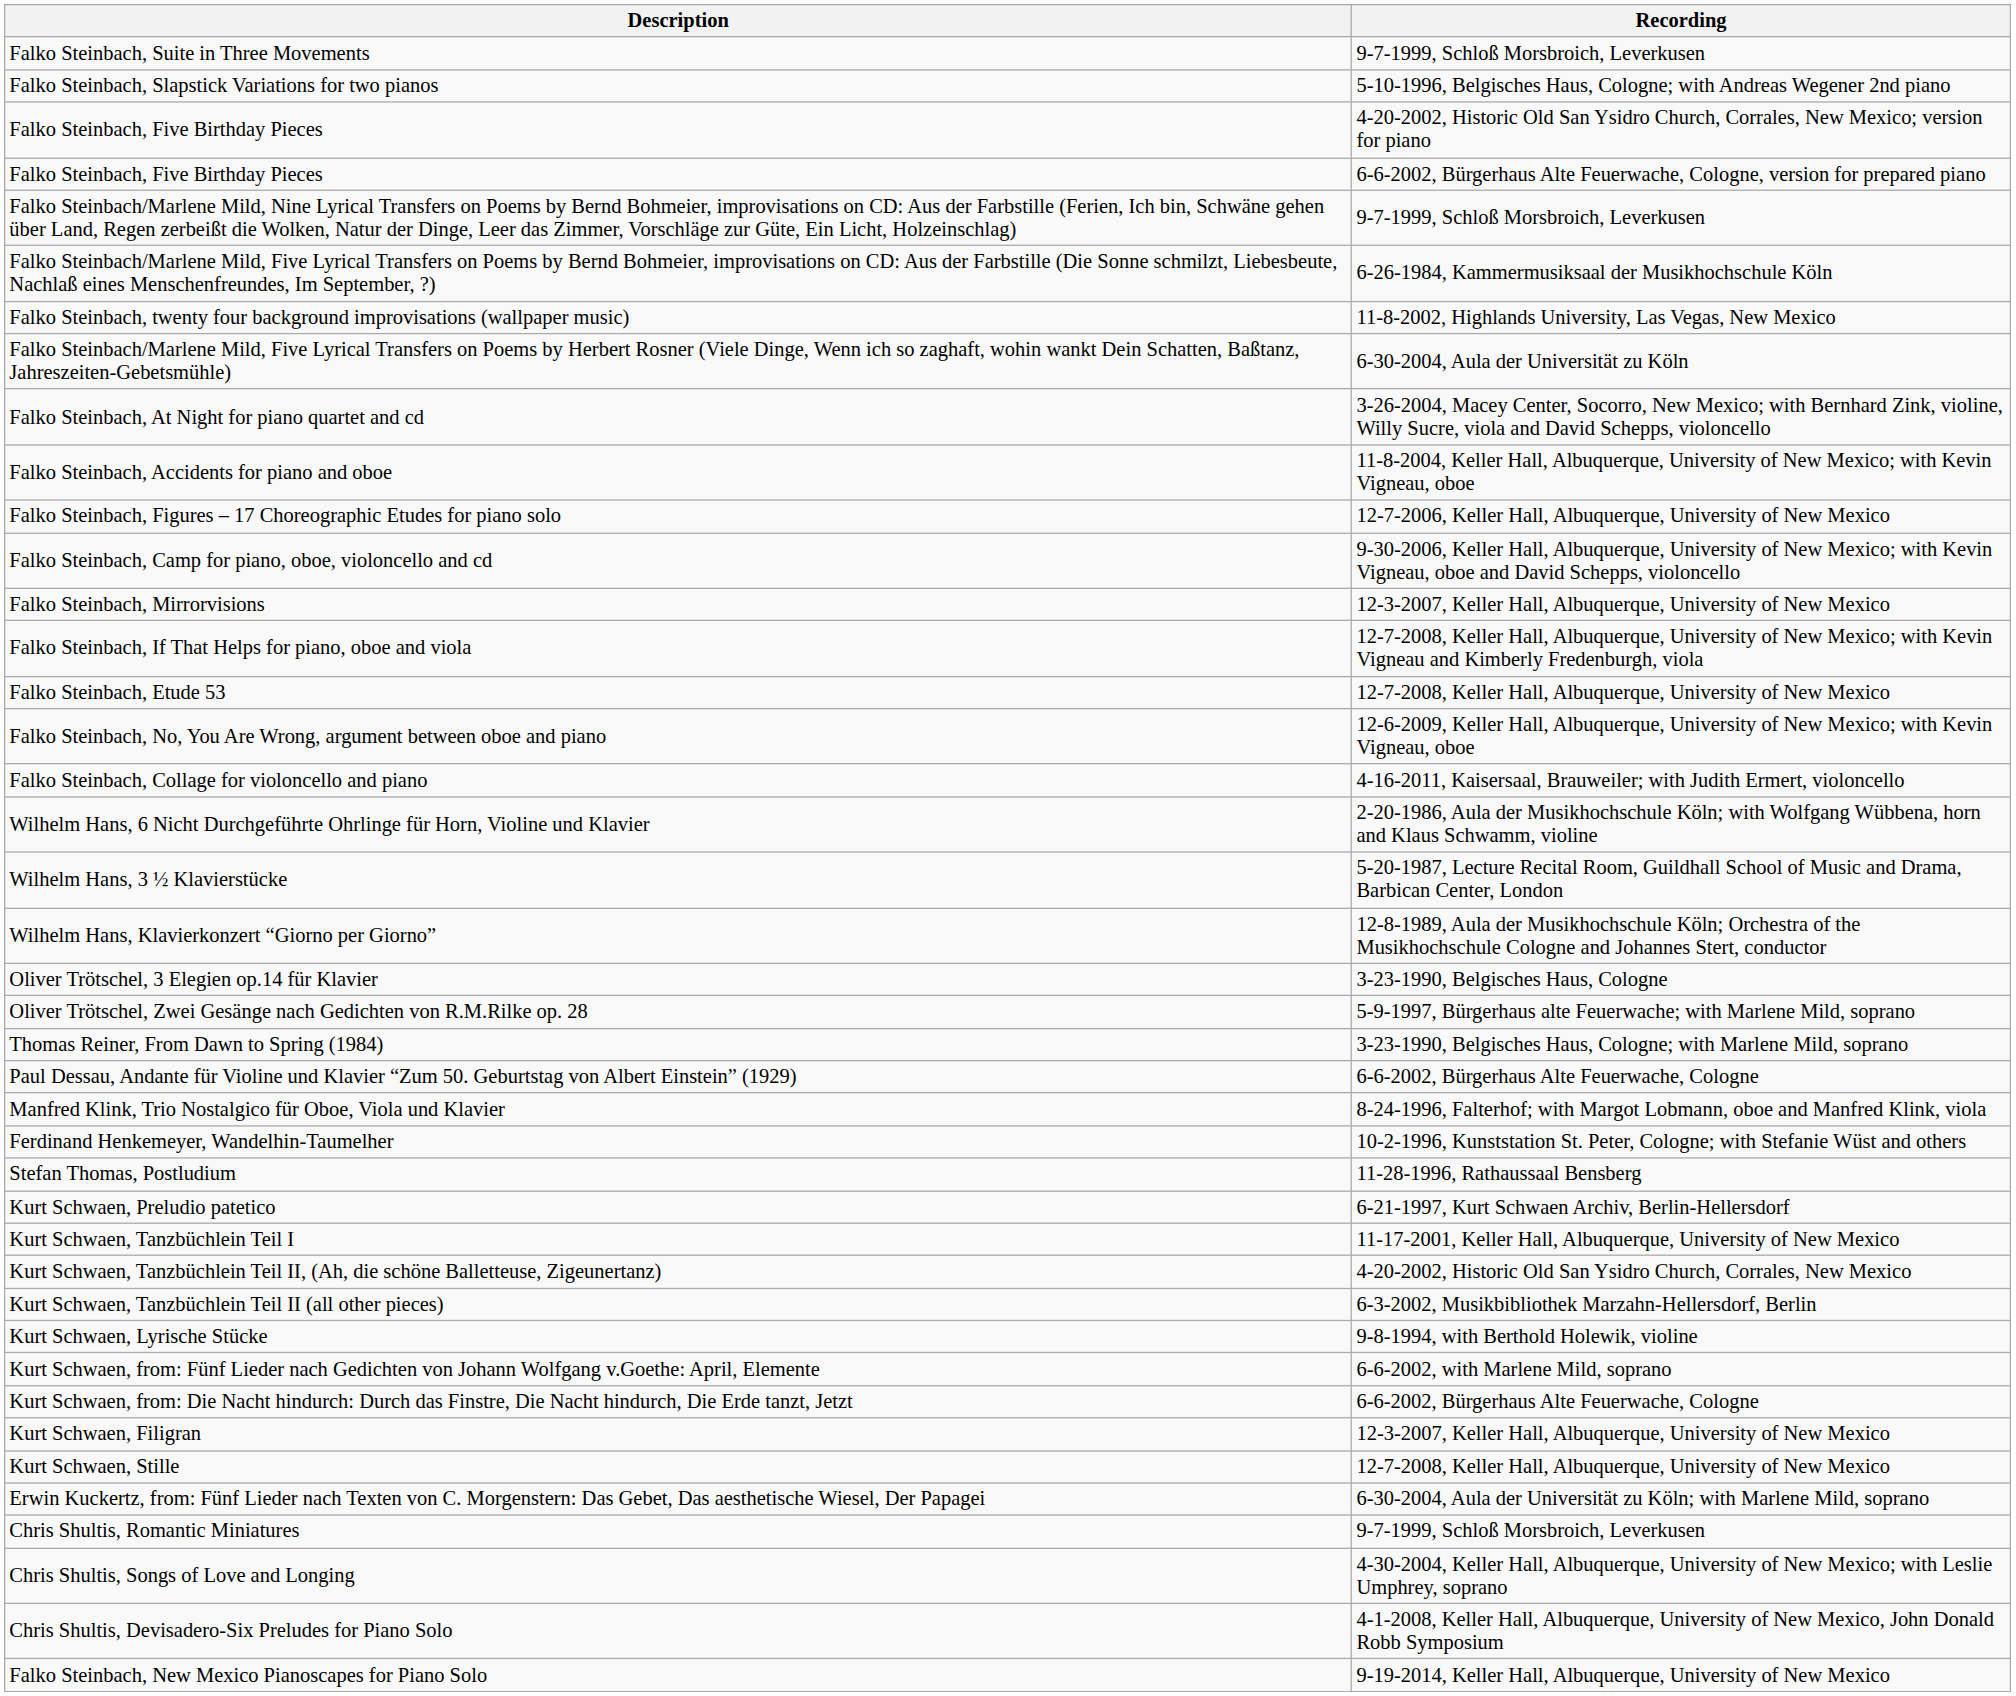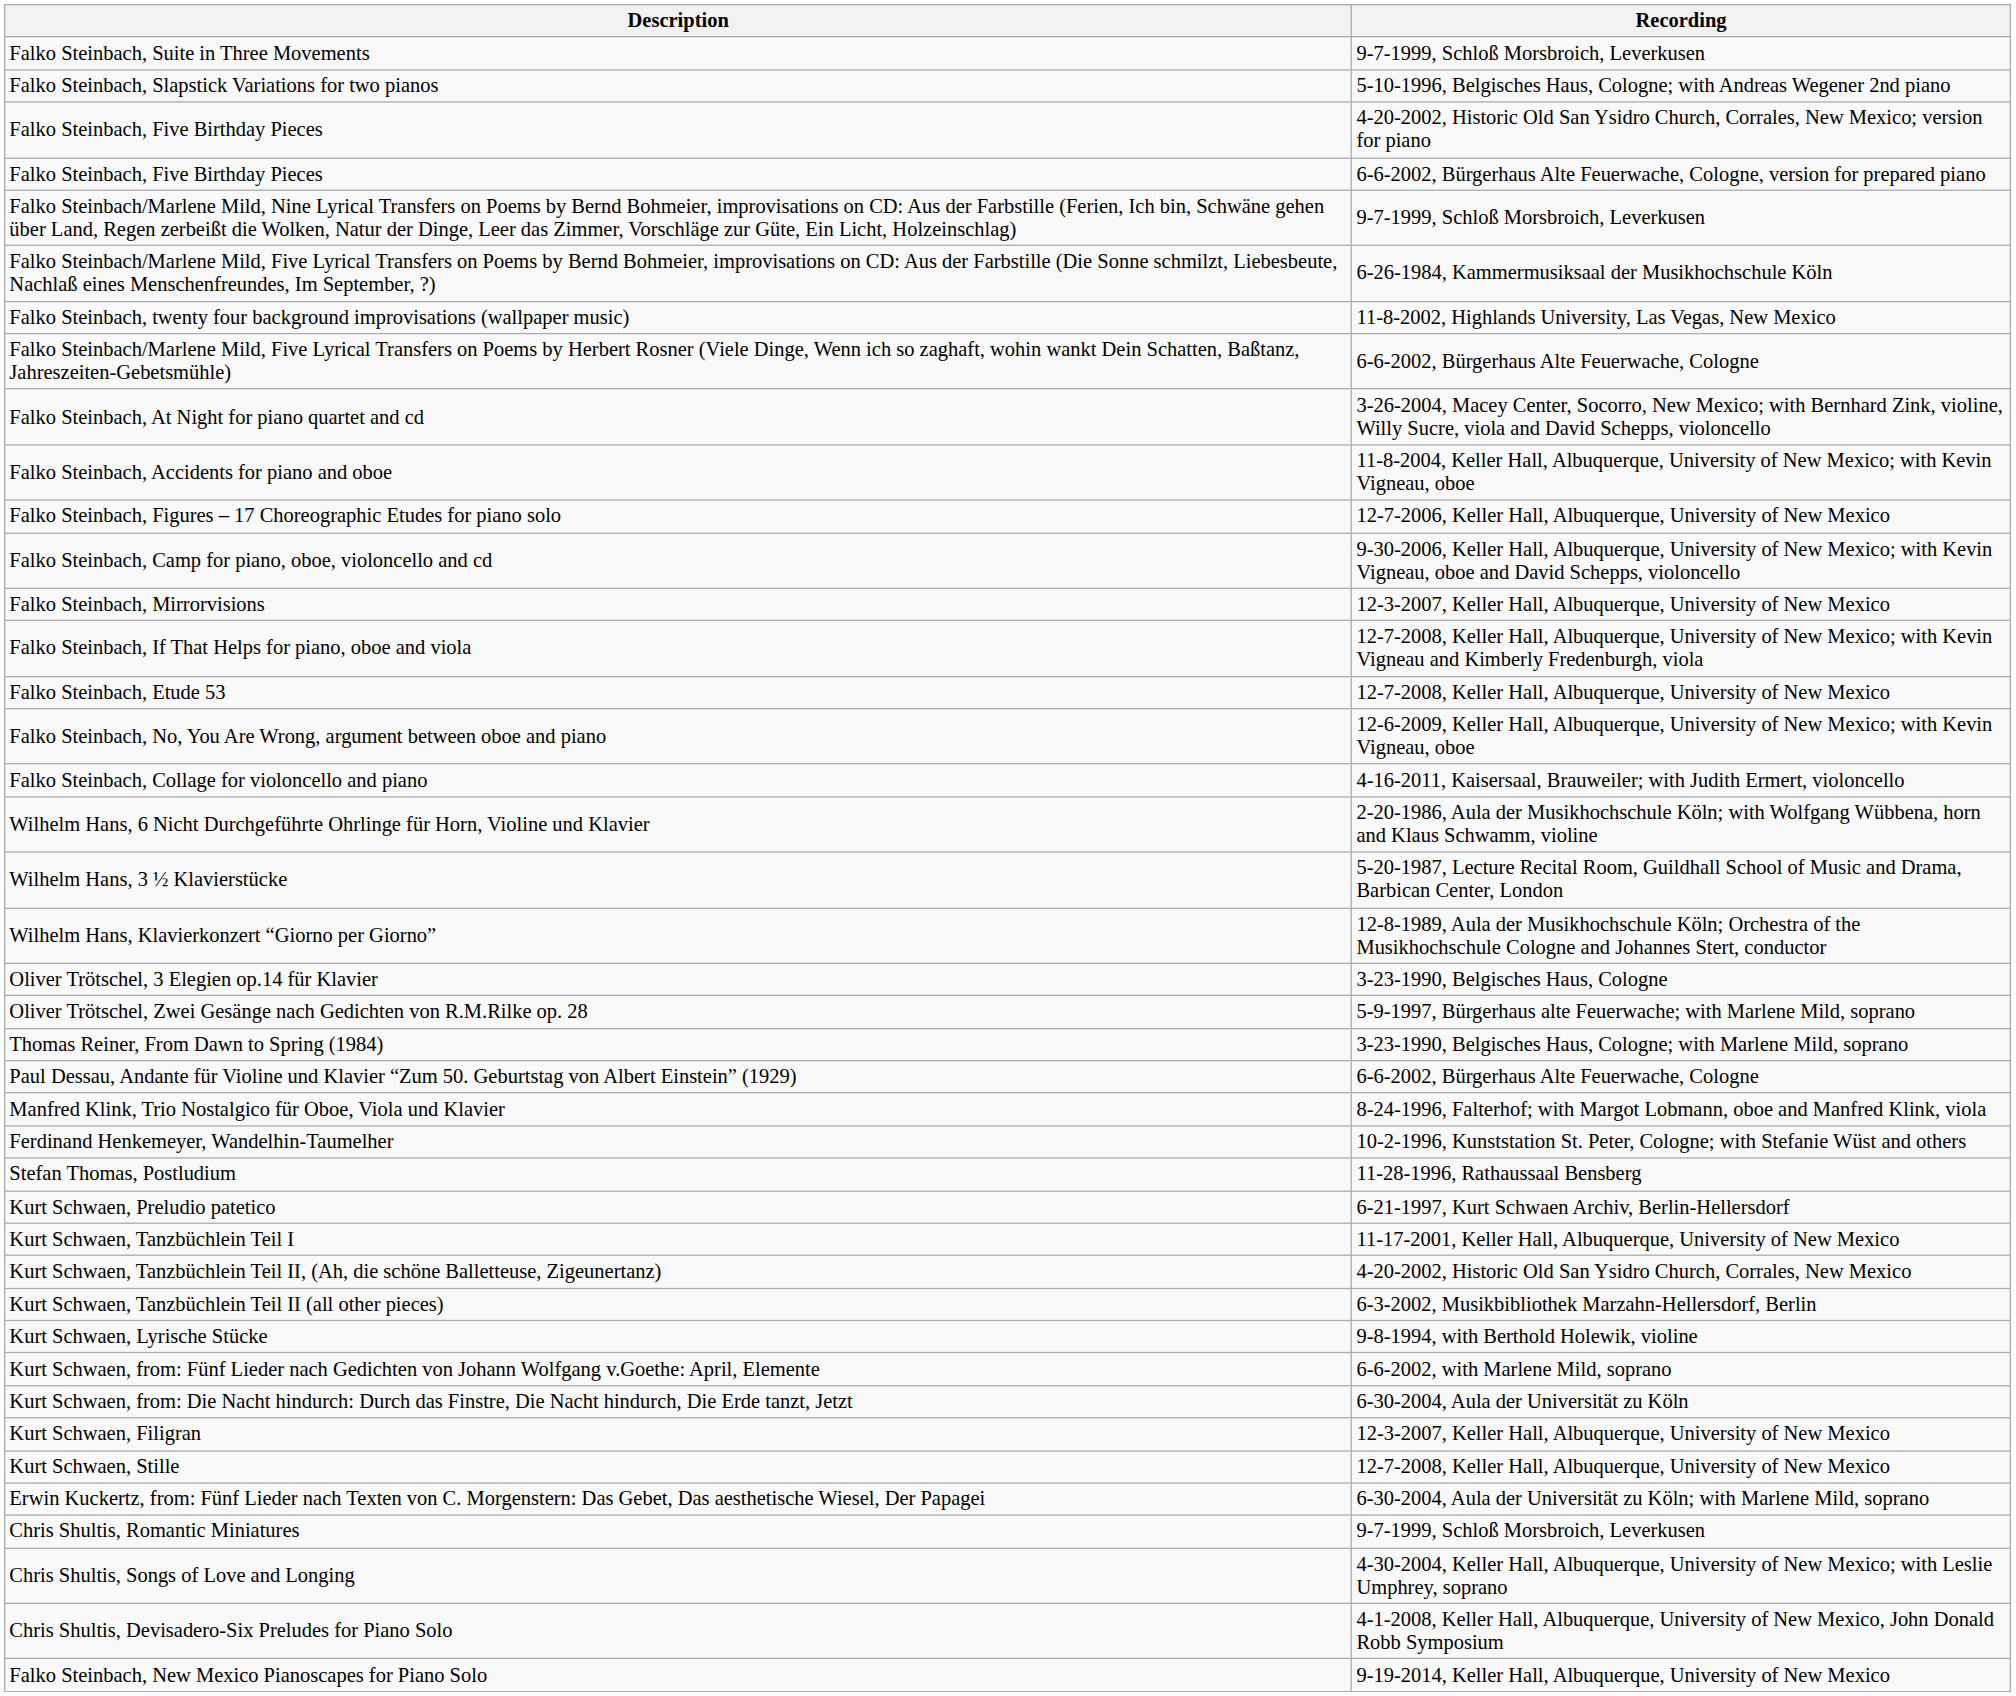row 9 | Recording: 6-30-2004, Aula der Universität zu Köln -> 6-6-2002, Bürgerhaus Alte Feuerwache, Cologne
row 35 | Recording: 6-6-2002, Bürgerhaus Alte Feuerwache, Cologne -> 6-30-2004, Aula der Universität zu Köln
